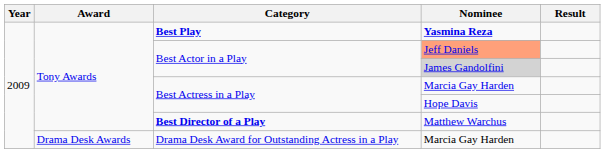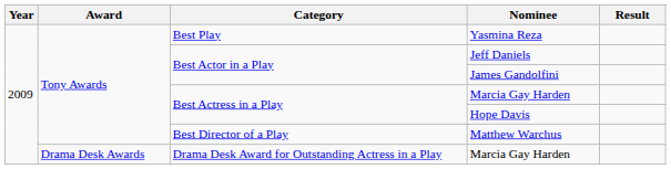Yasmina Reza | Category: bold -> normal
Yasmina Reza | Nominee: bold -> normal
Jeff Daniels | Nominee: lightsalmon background -> no background
James Gandolfini | Nominee: lightgrey background -> no background
Matthew Warchus | Category: bold -> normal
